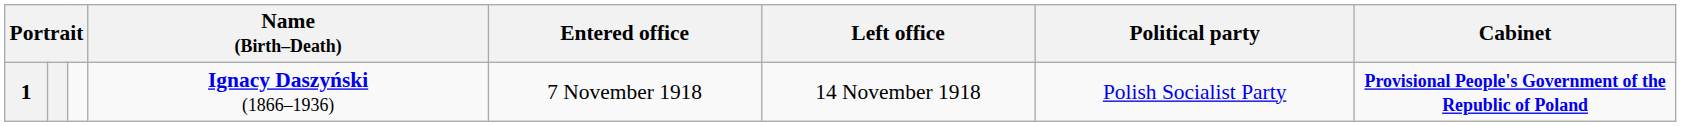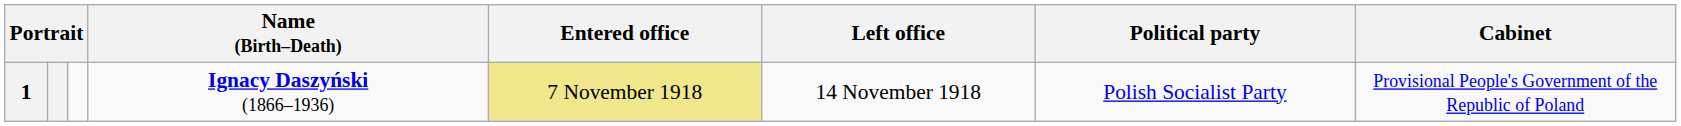1 | Entered office: no background -> khaki background
1 | Cabinet: bold -> normal
